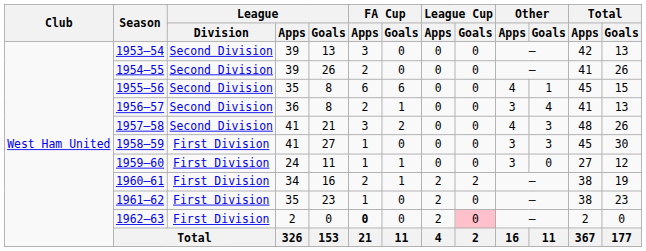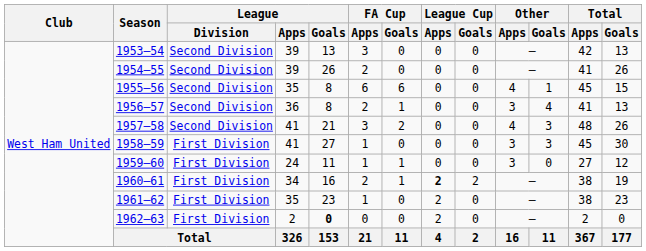1960–61 | League Cup / Apps: normal -> bold
1962–63 | League / Goals: normal -> bold
1962–63 | FA Cup / Apps: bold -> normal
1962–63 | League Cup / Goals: pink background -> no background
